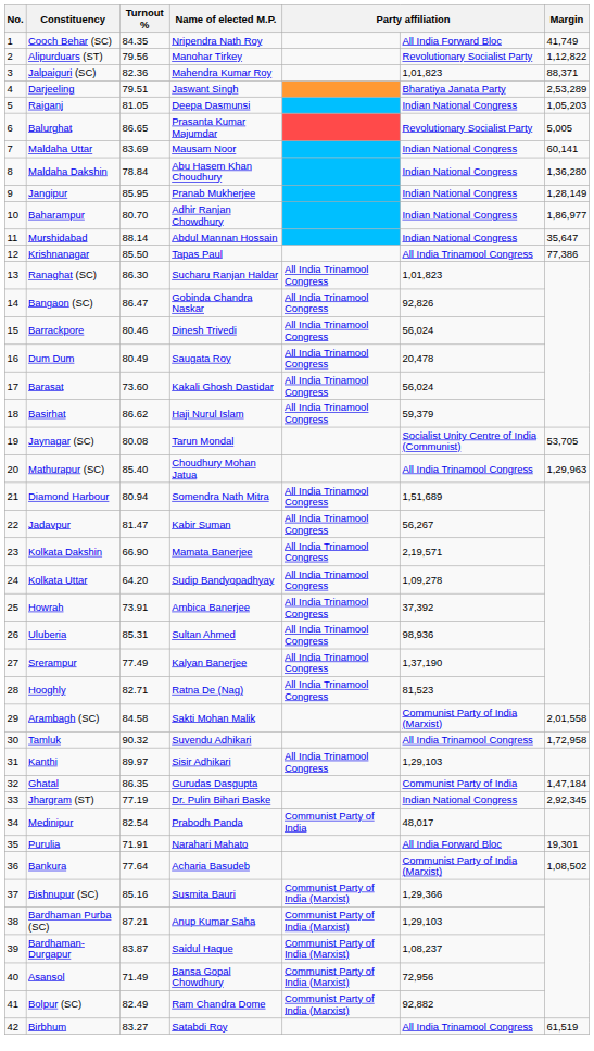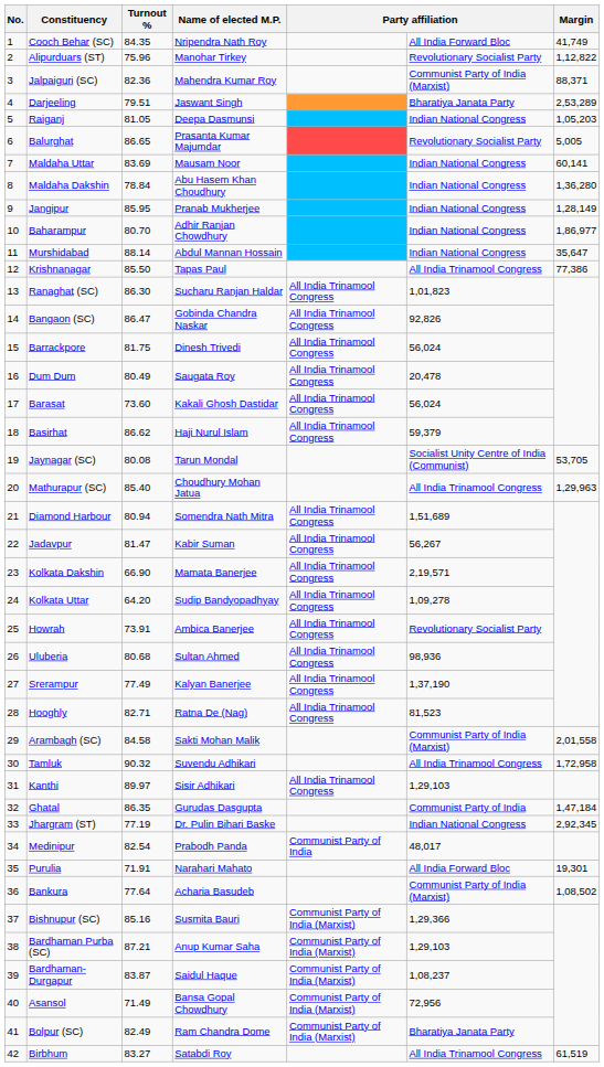Alipurduars (ST) | Turnout %: 79.56 -> 75.96
Jalpaiguri (SC) | column 6: 1,01,823 -> Communist Party of India (Marxist)
Barrackpore | Turnout %: 80.46 -> 81.75
Howrah | column 6: 37,392 -> Revolutionary Socialist Party
Uluberia | Turnout %: 85.31 -> 80.68
Bolpur (SC) | column 6: 92,882 -> Bharatiya Janata Party
